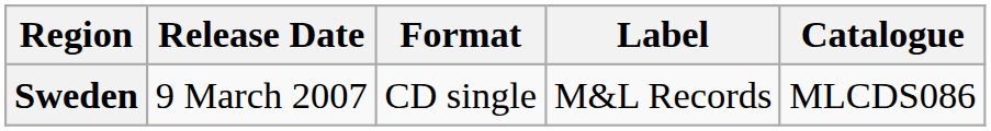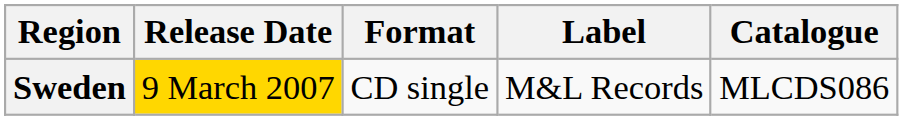Sweden | Release Date: no background -> gold background
